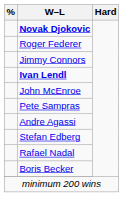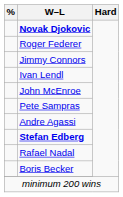Ivan Lendl | W–L: bold -> normal
Stefan Edberg | W–L: normal -> bold
